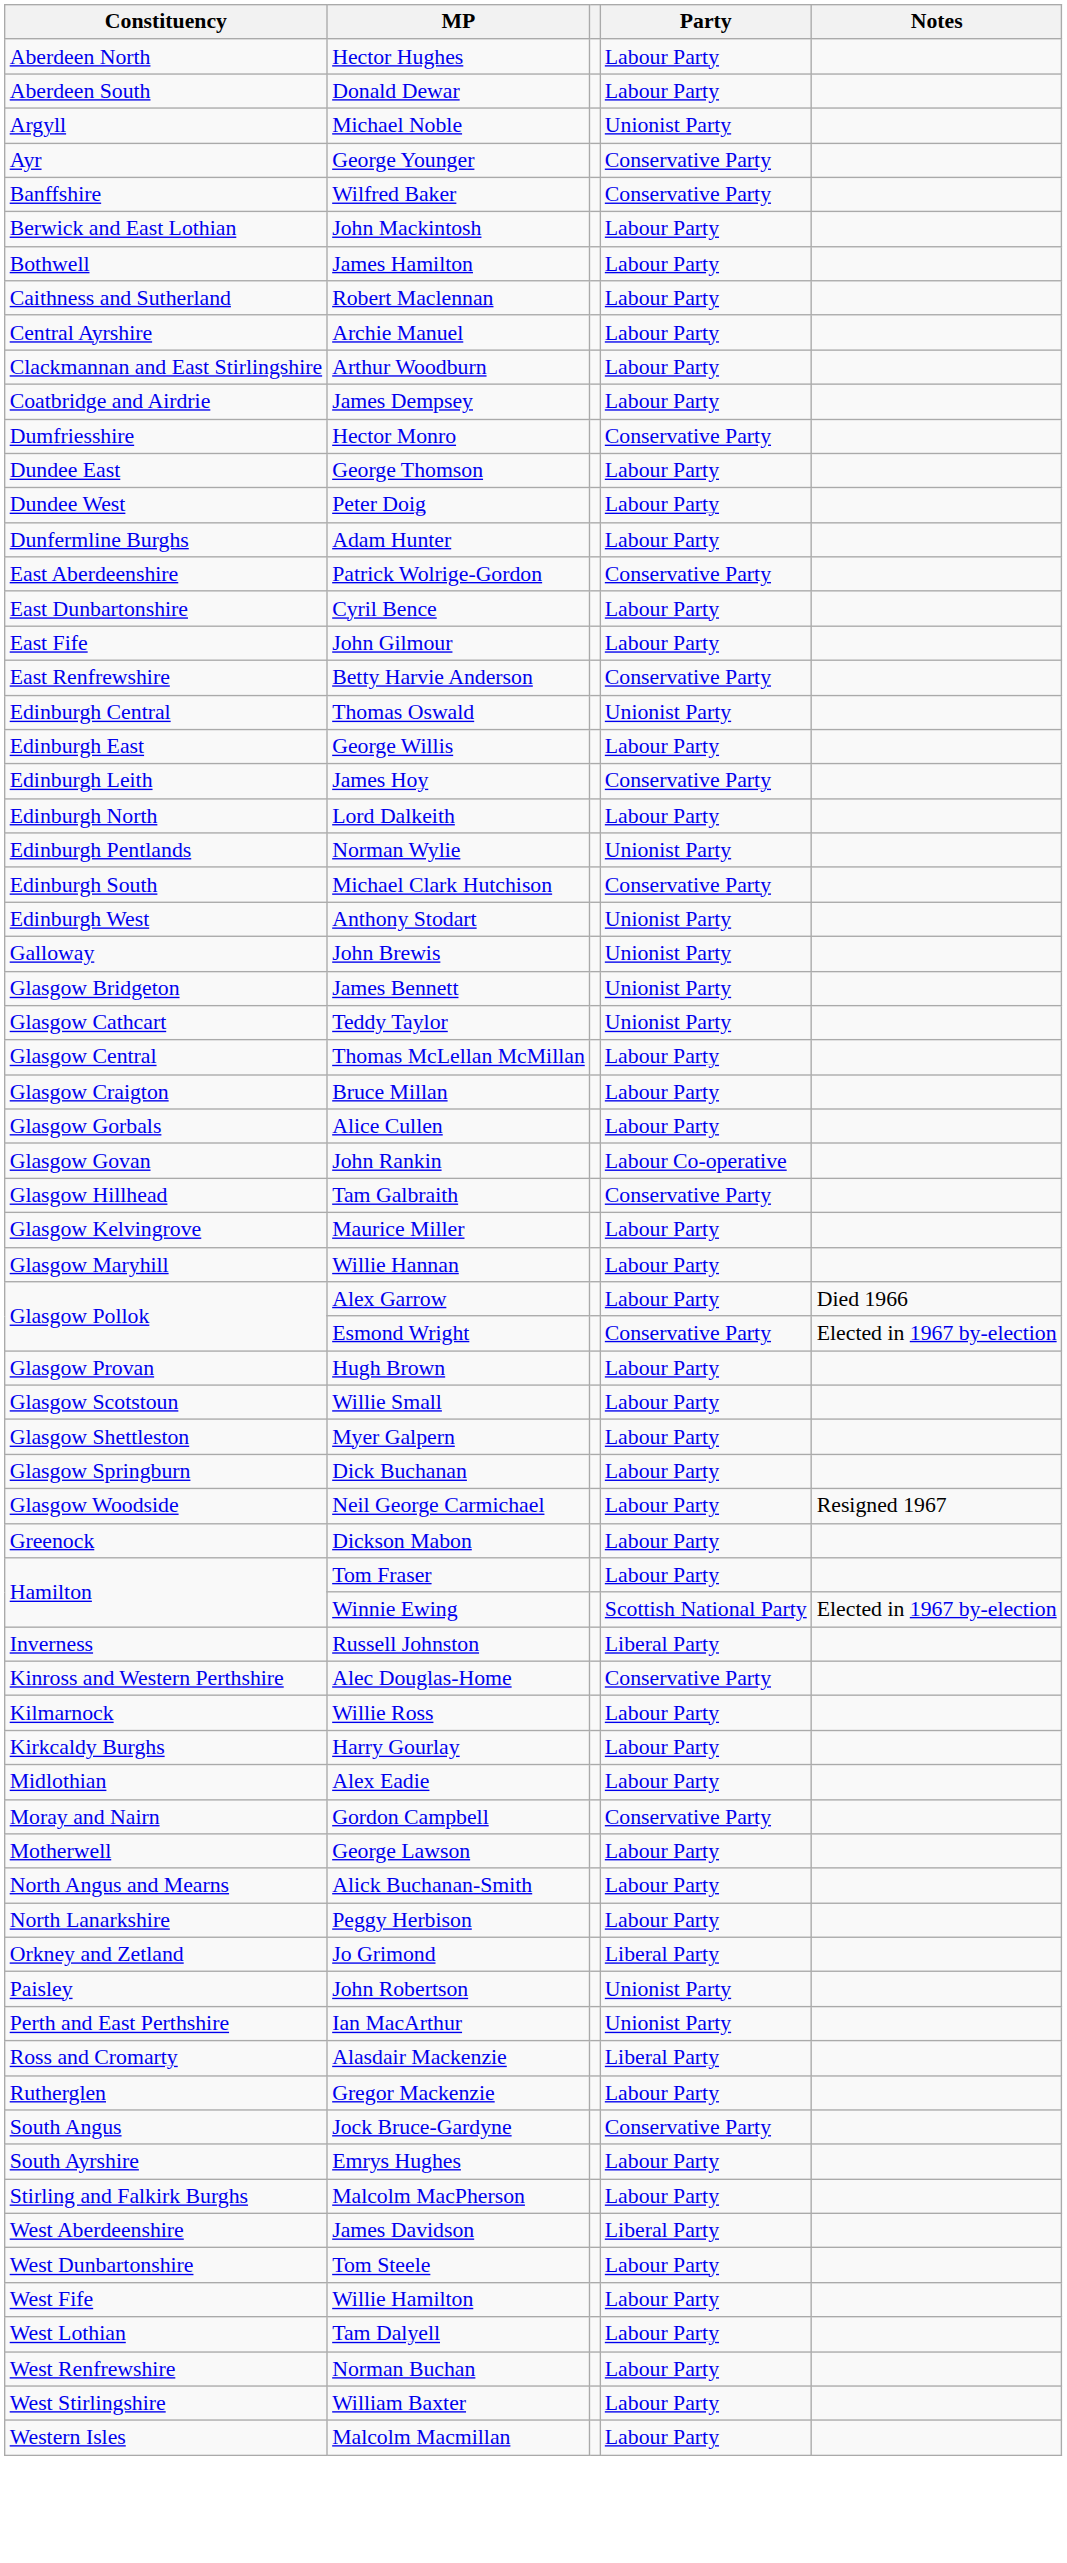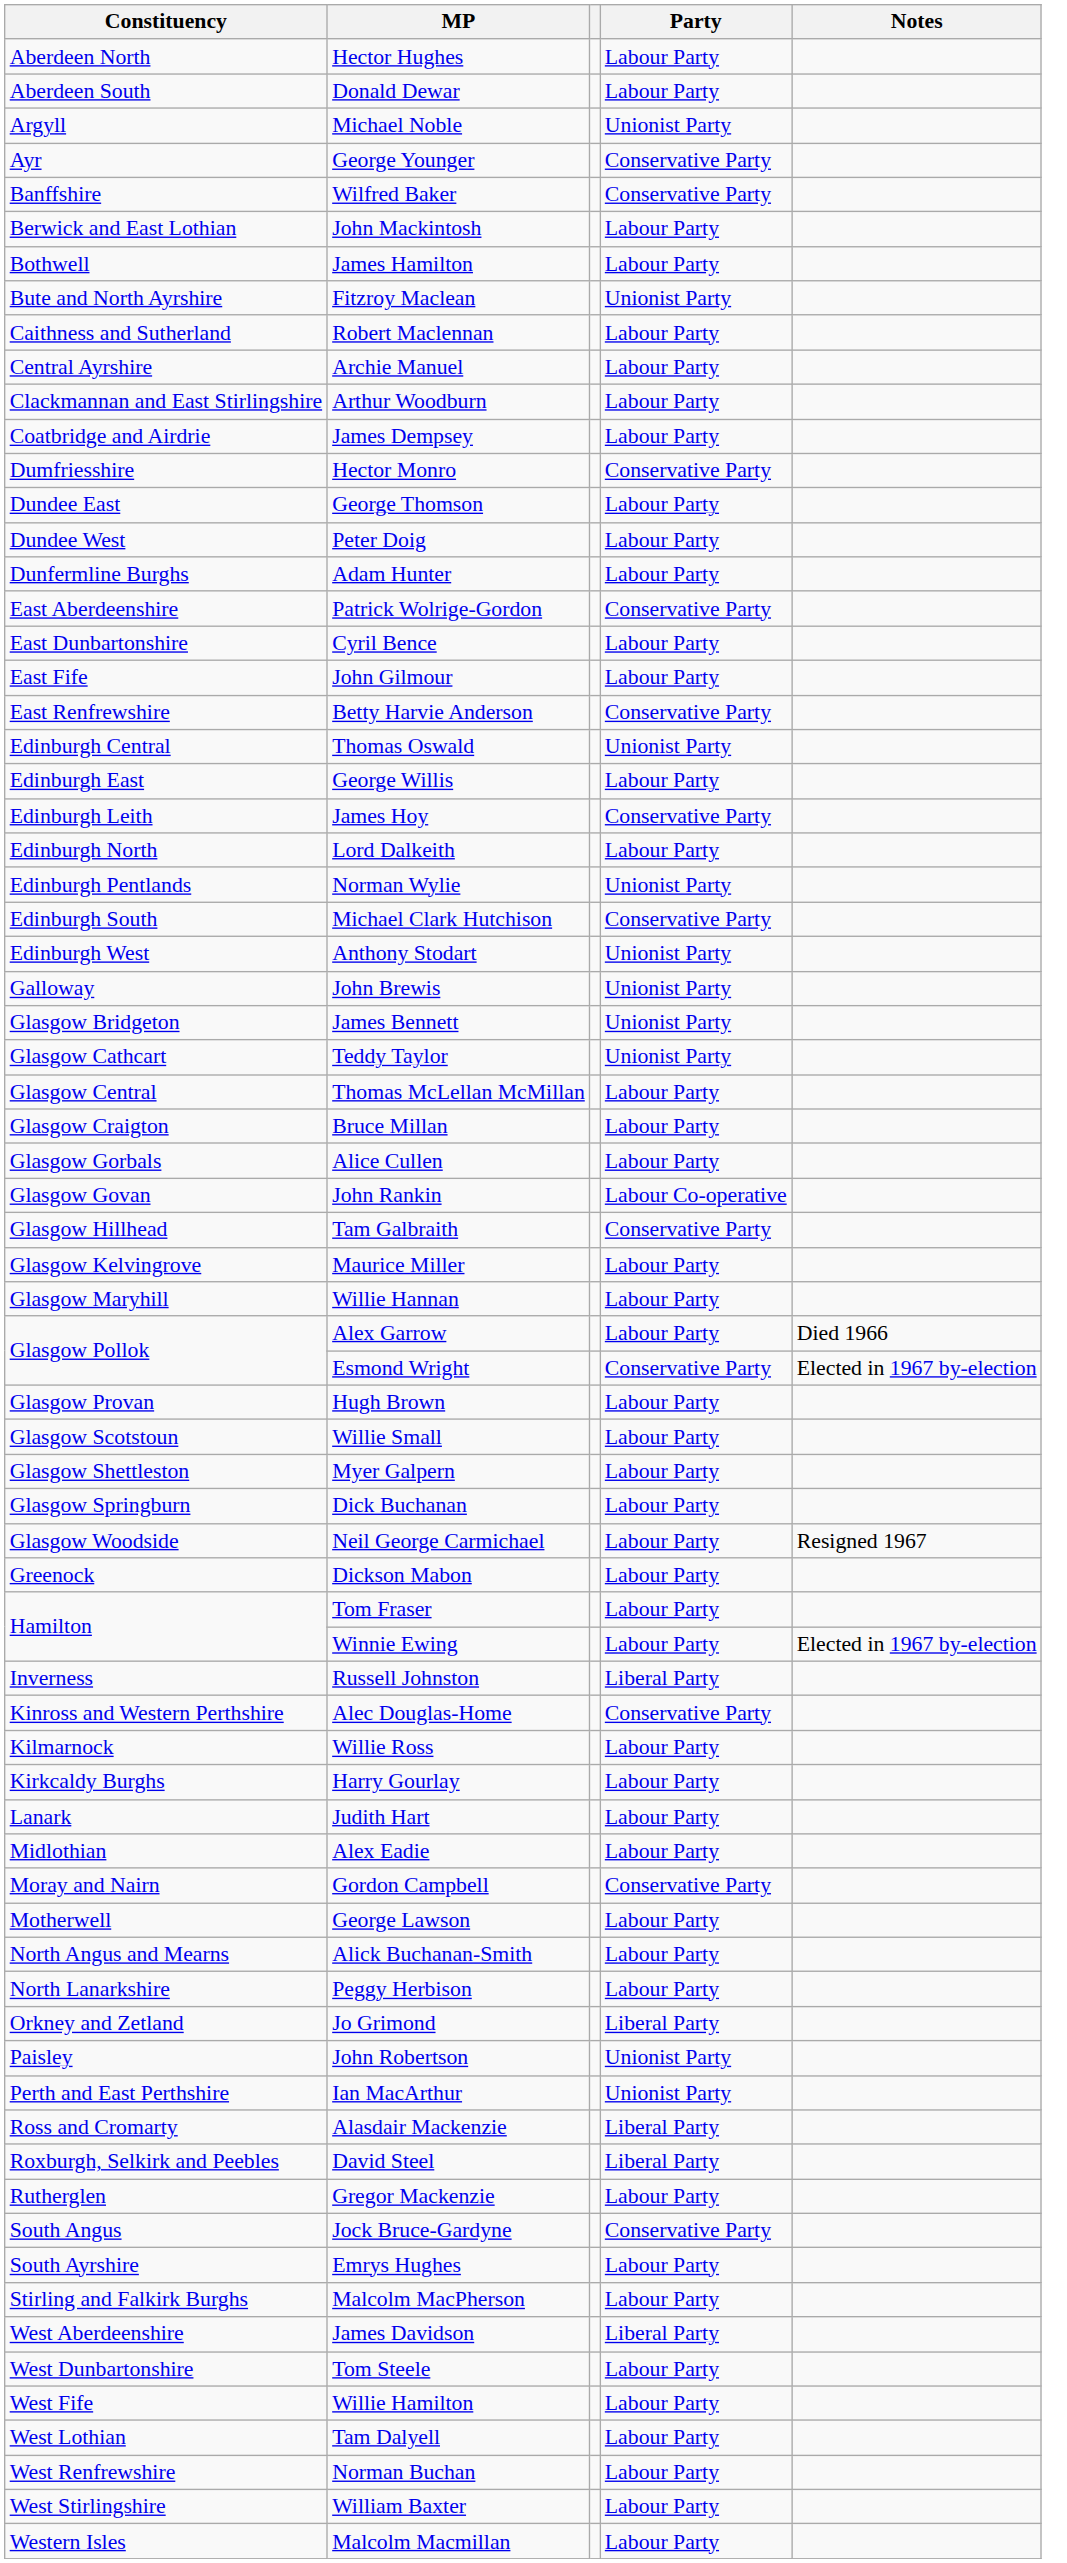+ row: Bute and North Ayrshire | Fitzroy Maclean | Unionist Party
Winnie Ewing | Party: Scottish National Party -> Labour Party
+ row: Lanark | Judith Hart | Labour Party
+ row: Roxburgh, Selkirk and Peebles | David Steel | Liberal Party
